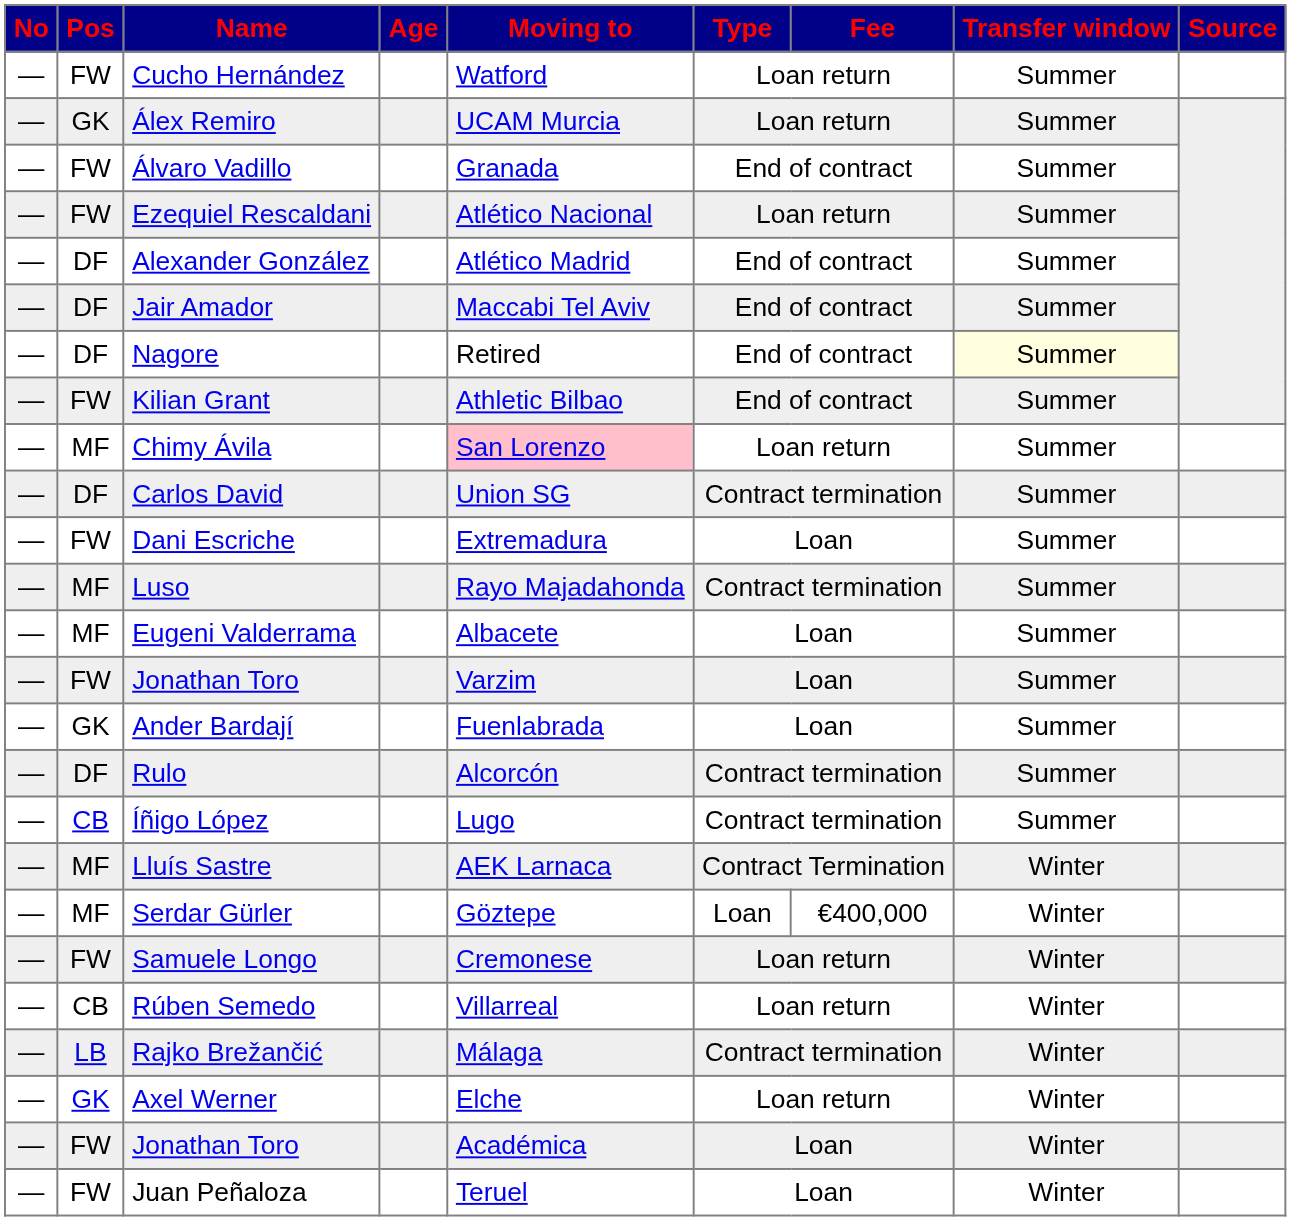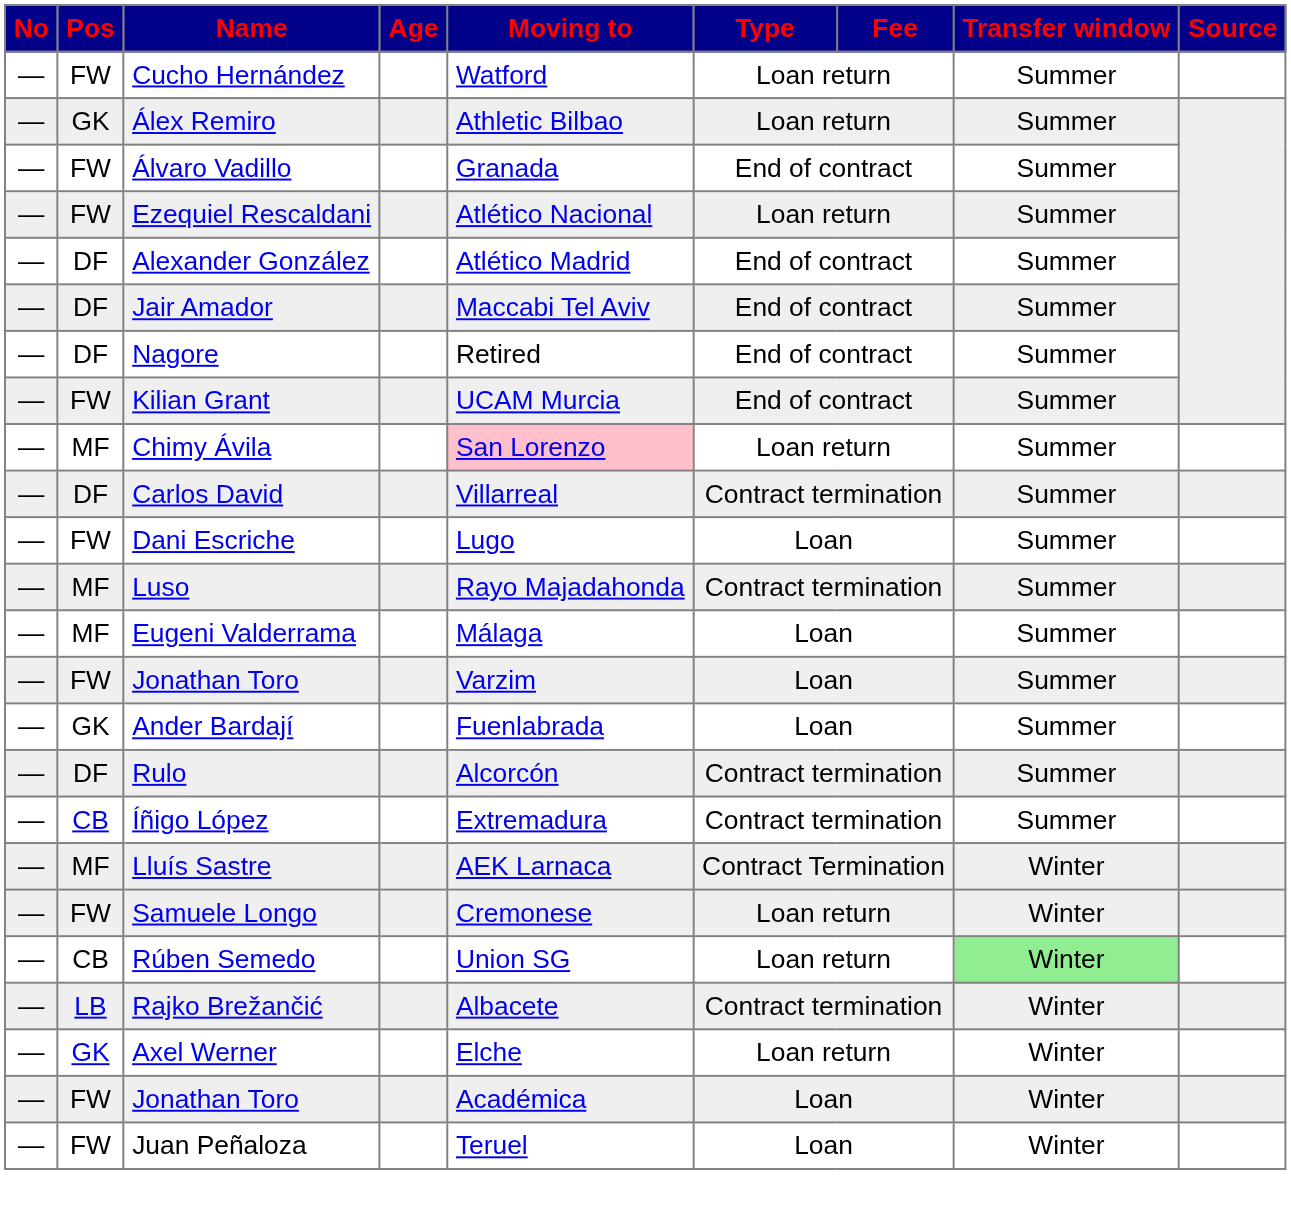Álex Remiro | Moving to: UCAM Murcia -> Athletic Bilbao
Nagore | Transfer window: lightyellow background -> no background
Kilian Grant | Moving to: Athletic Bilbao -> UCAM Murcia
Carlos David | Moving to: Union SG -> Villarreal
Dani Escriche | Moving to: Extremadura -> Lugo
Eugeni Valderrama | Moving to: Albacete -> Málaga
Íñigo López | Moving to: Lugo -> Extremadura
- row: — | MF | Serdar Gürler | Göztepe | Loan | €400,000 | Winter
Rúben Semedo | Moving to: Villarreal -> Union SG
Rúben Semedo | Transfer window: no background -> lightgreen background
Rajko Brežančić | Moving to: Málaga -> Albacete
